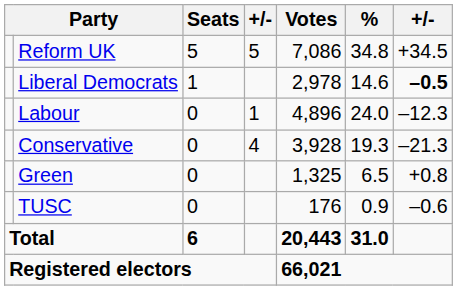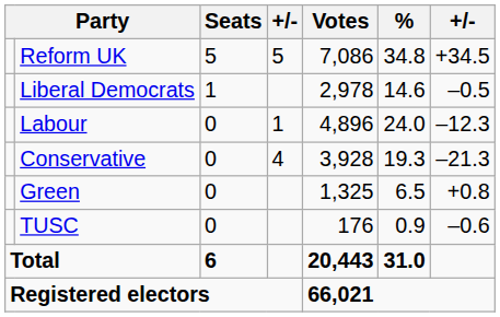Liberal Democrats | column 7: bold -> normal
